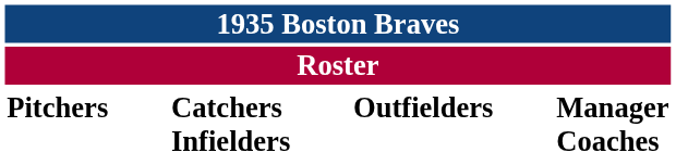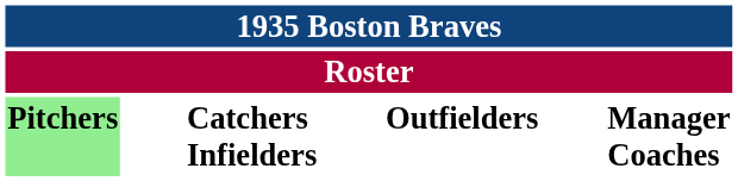Pitchers | column 1: no background -> lightgreen background
